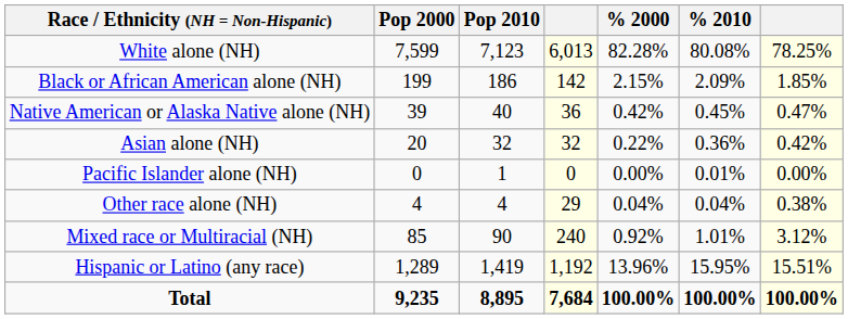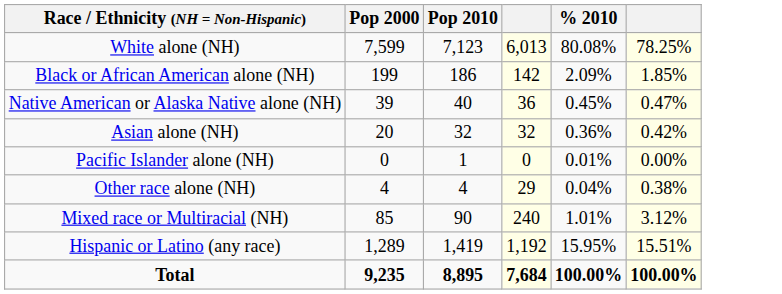- column: % 2000 | 82.28% | 2.15% | 0.42% | 0.22% | 0.00% | 0.04% | 0.92% | 13.96% | 100.00%
